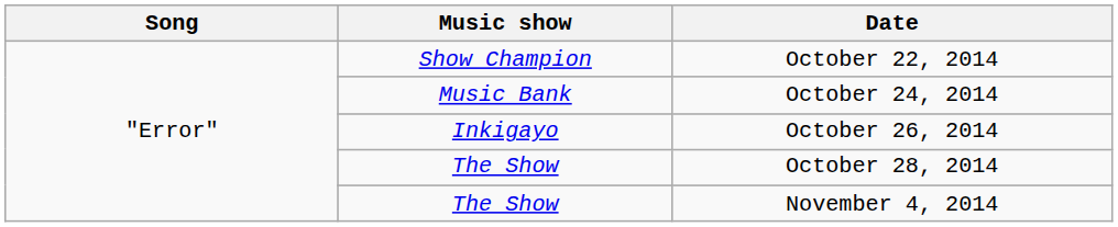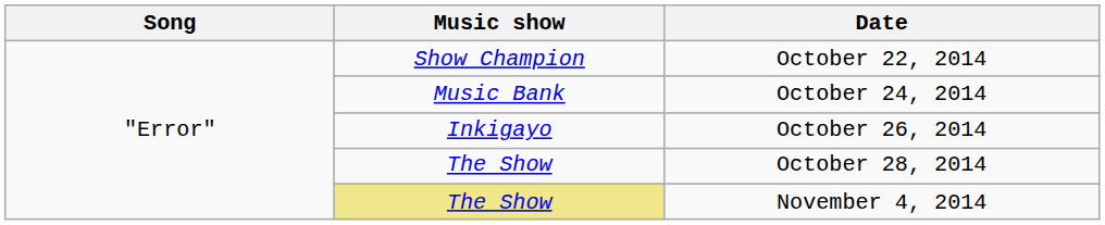November 4, 2014 | Music show: no background -> khaki background
